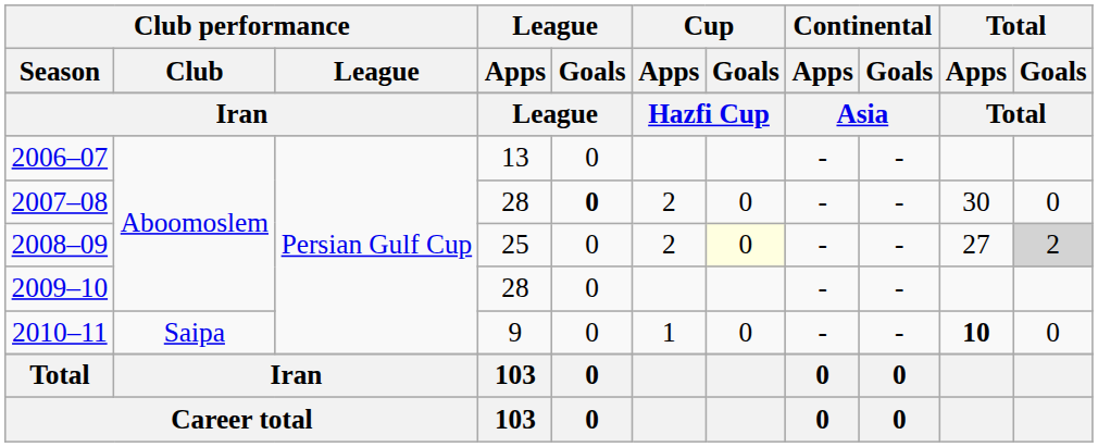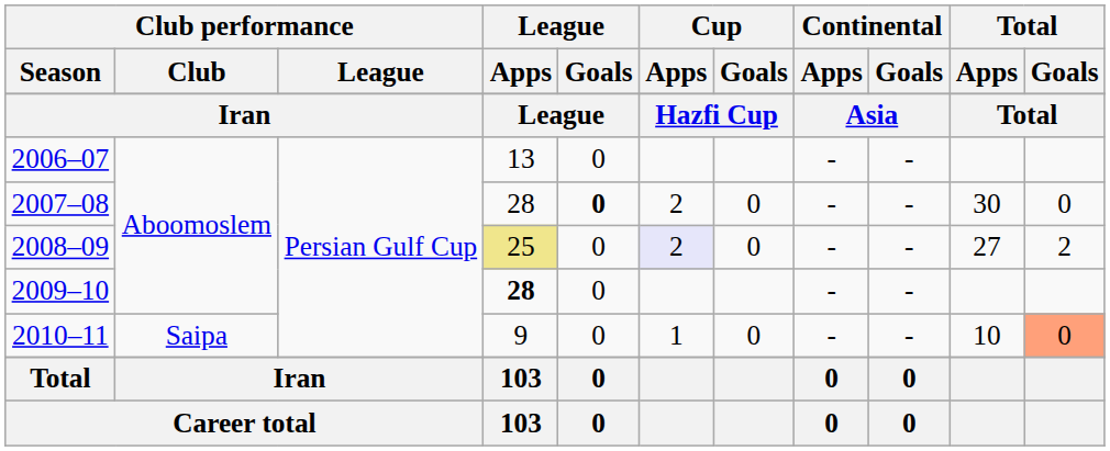2008–09 | League / Apps: no background -> khaki background
2008–09 | Cup / Apps: no background -> lavender background
2008–09 | Cup / Goals: lightyellow background -> no background
2008–09 | Total / Goals: lightgrey background -> no background
2009–10 | League / Apps: normal -> bold
2010–11 | Total / Apps: bold -> normal
2010–11 | Total / Goals: no background -> lightsalmon background
